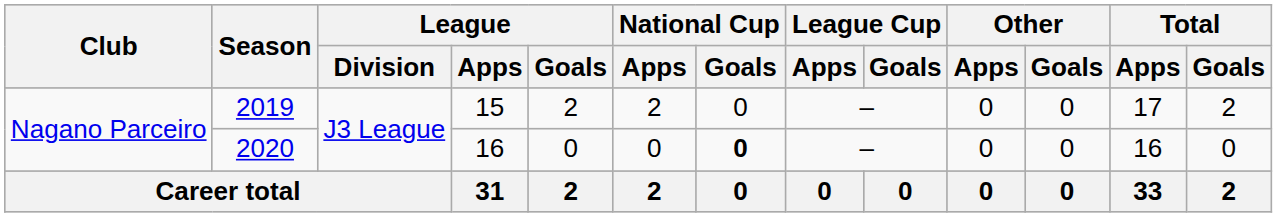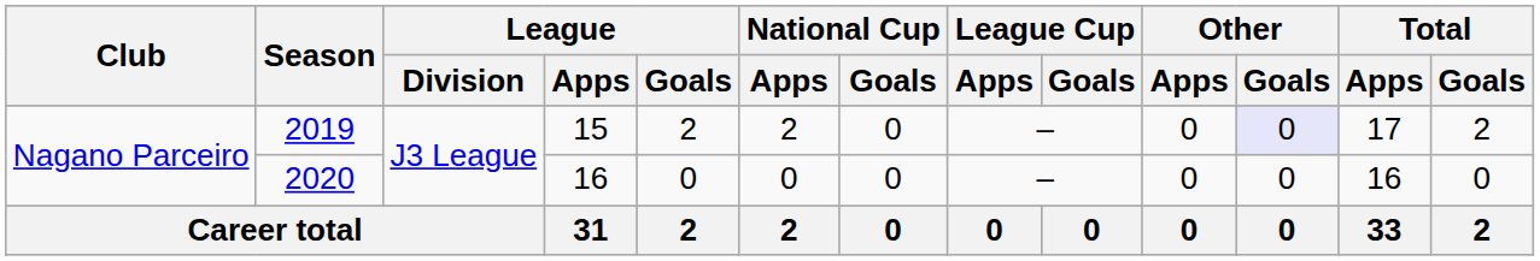2019 | Other / Goals: no background -> lavender background
2020 | National Cup / Goals: bold -> normal
